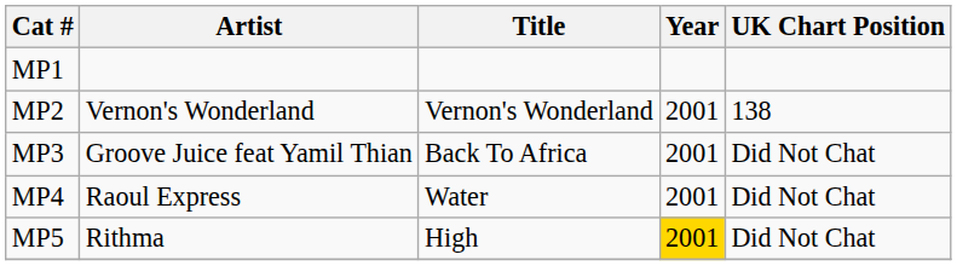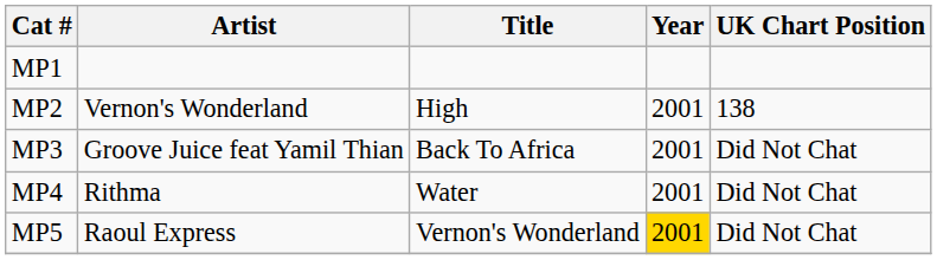MP2 | Title: Vernon's Wonderland -> High
MP4 | Artist: Raoul Express -> Rithma
MP5 | Artist: Rithma -> Raoul Express
MP5 | Title: High -> Vernon's Wonderland
